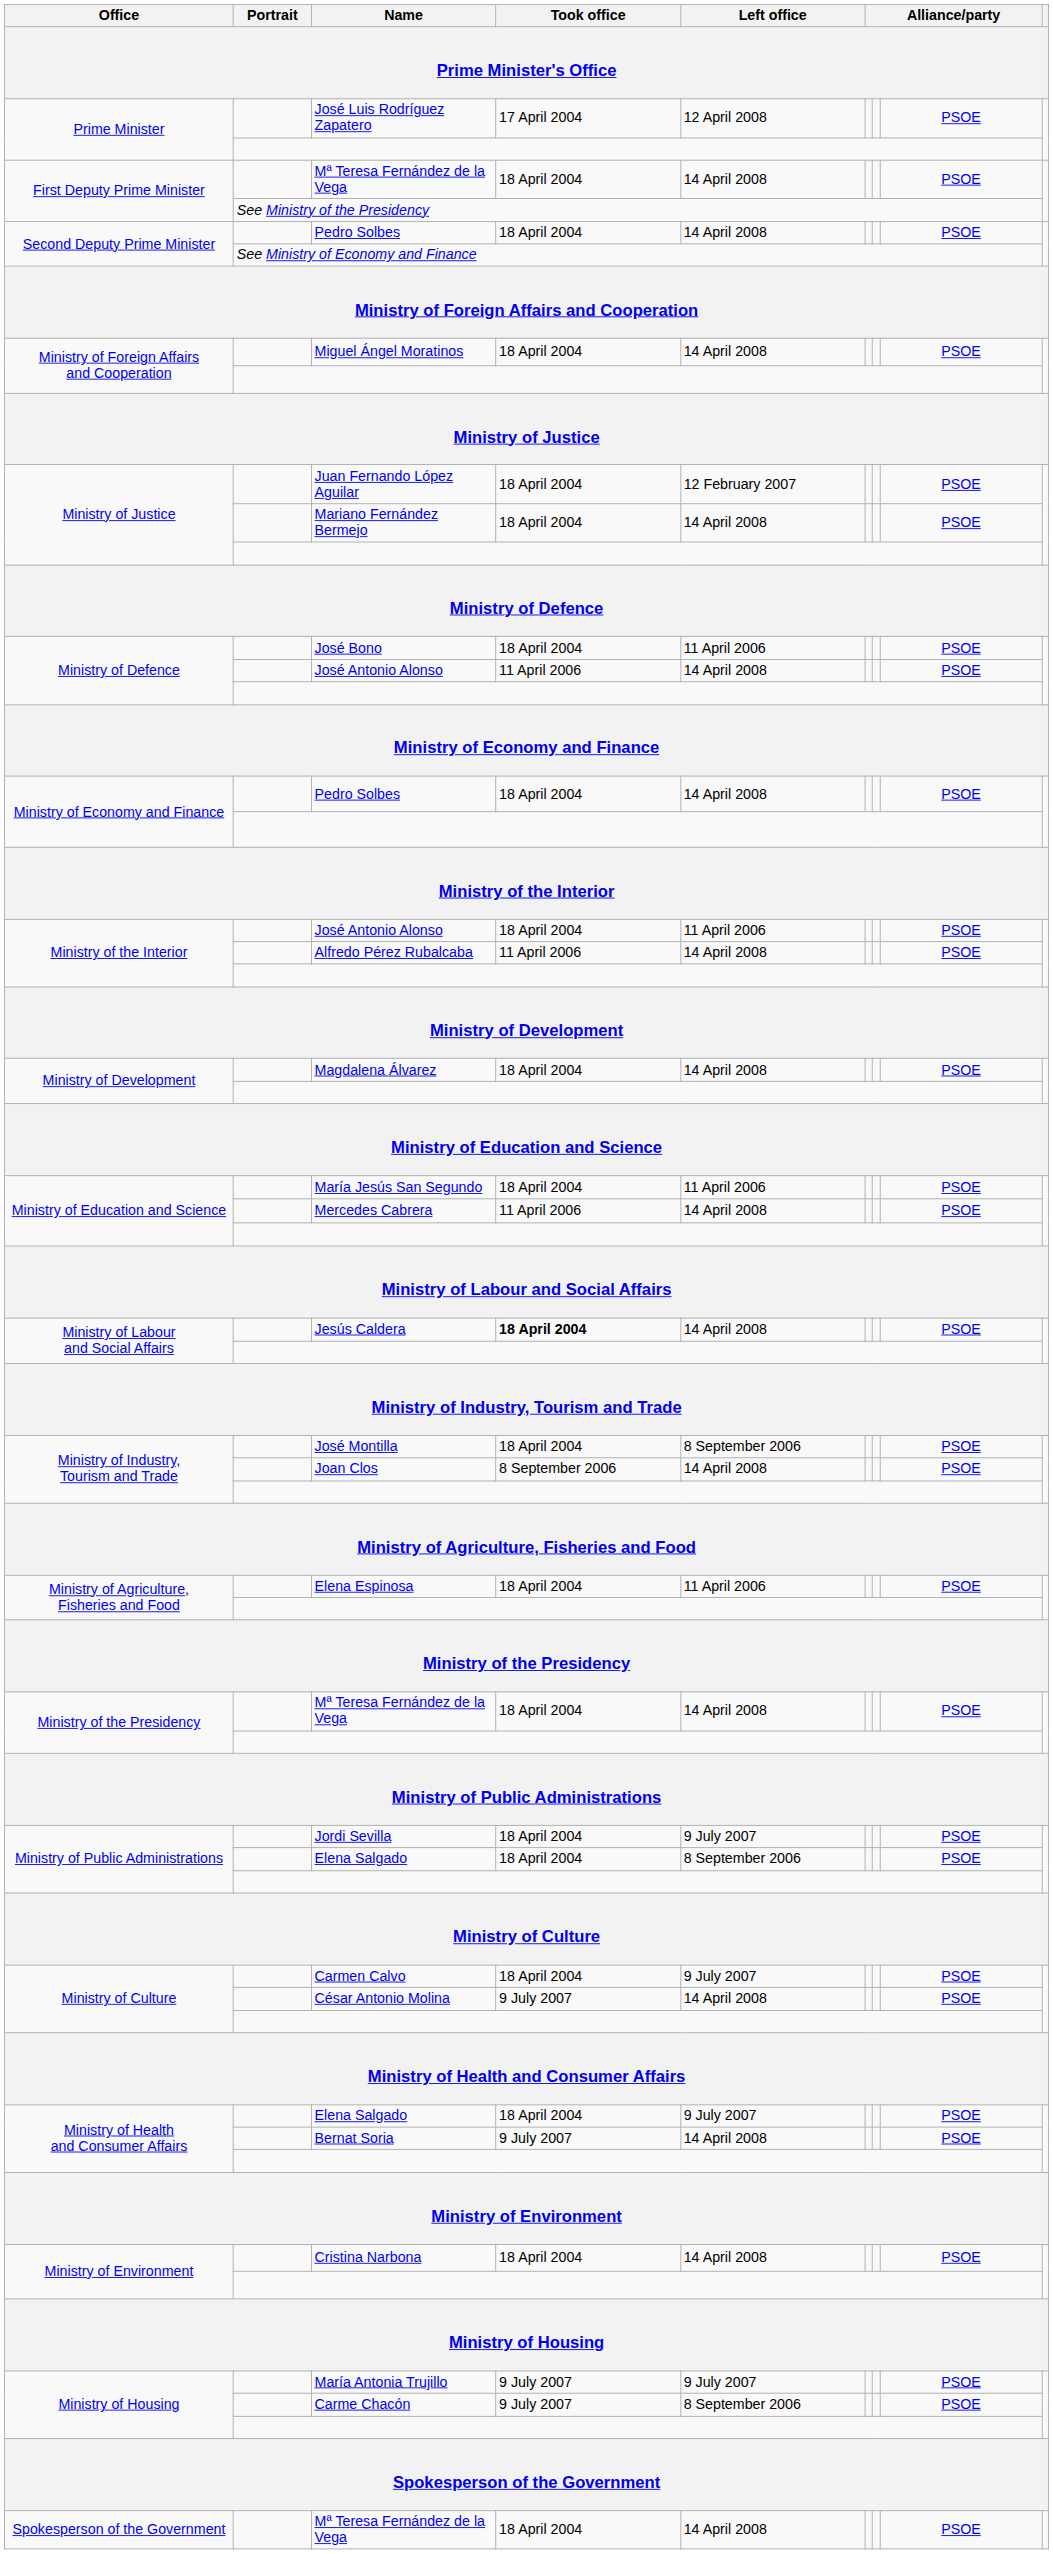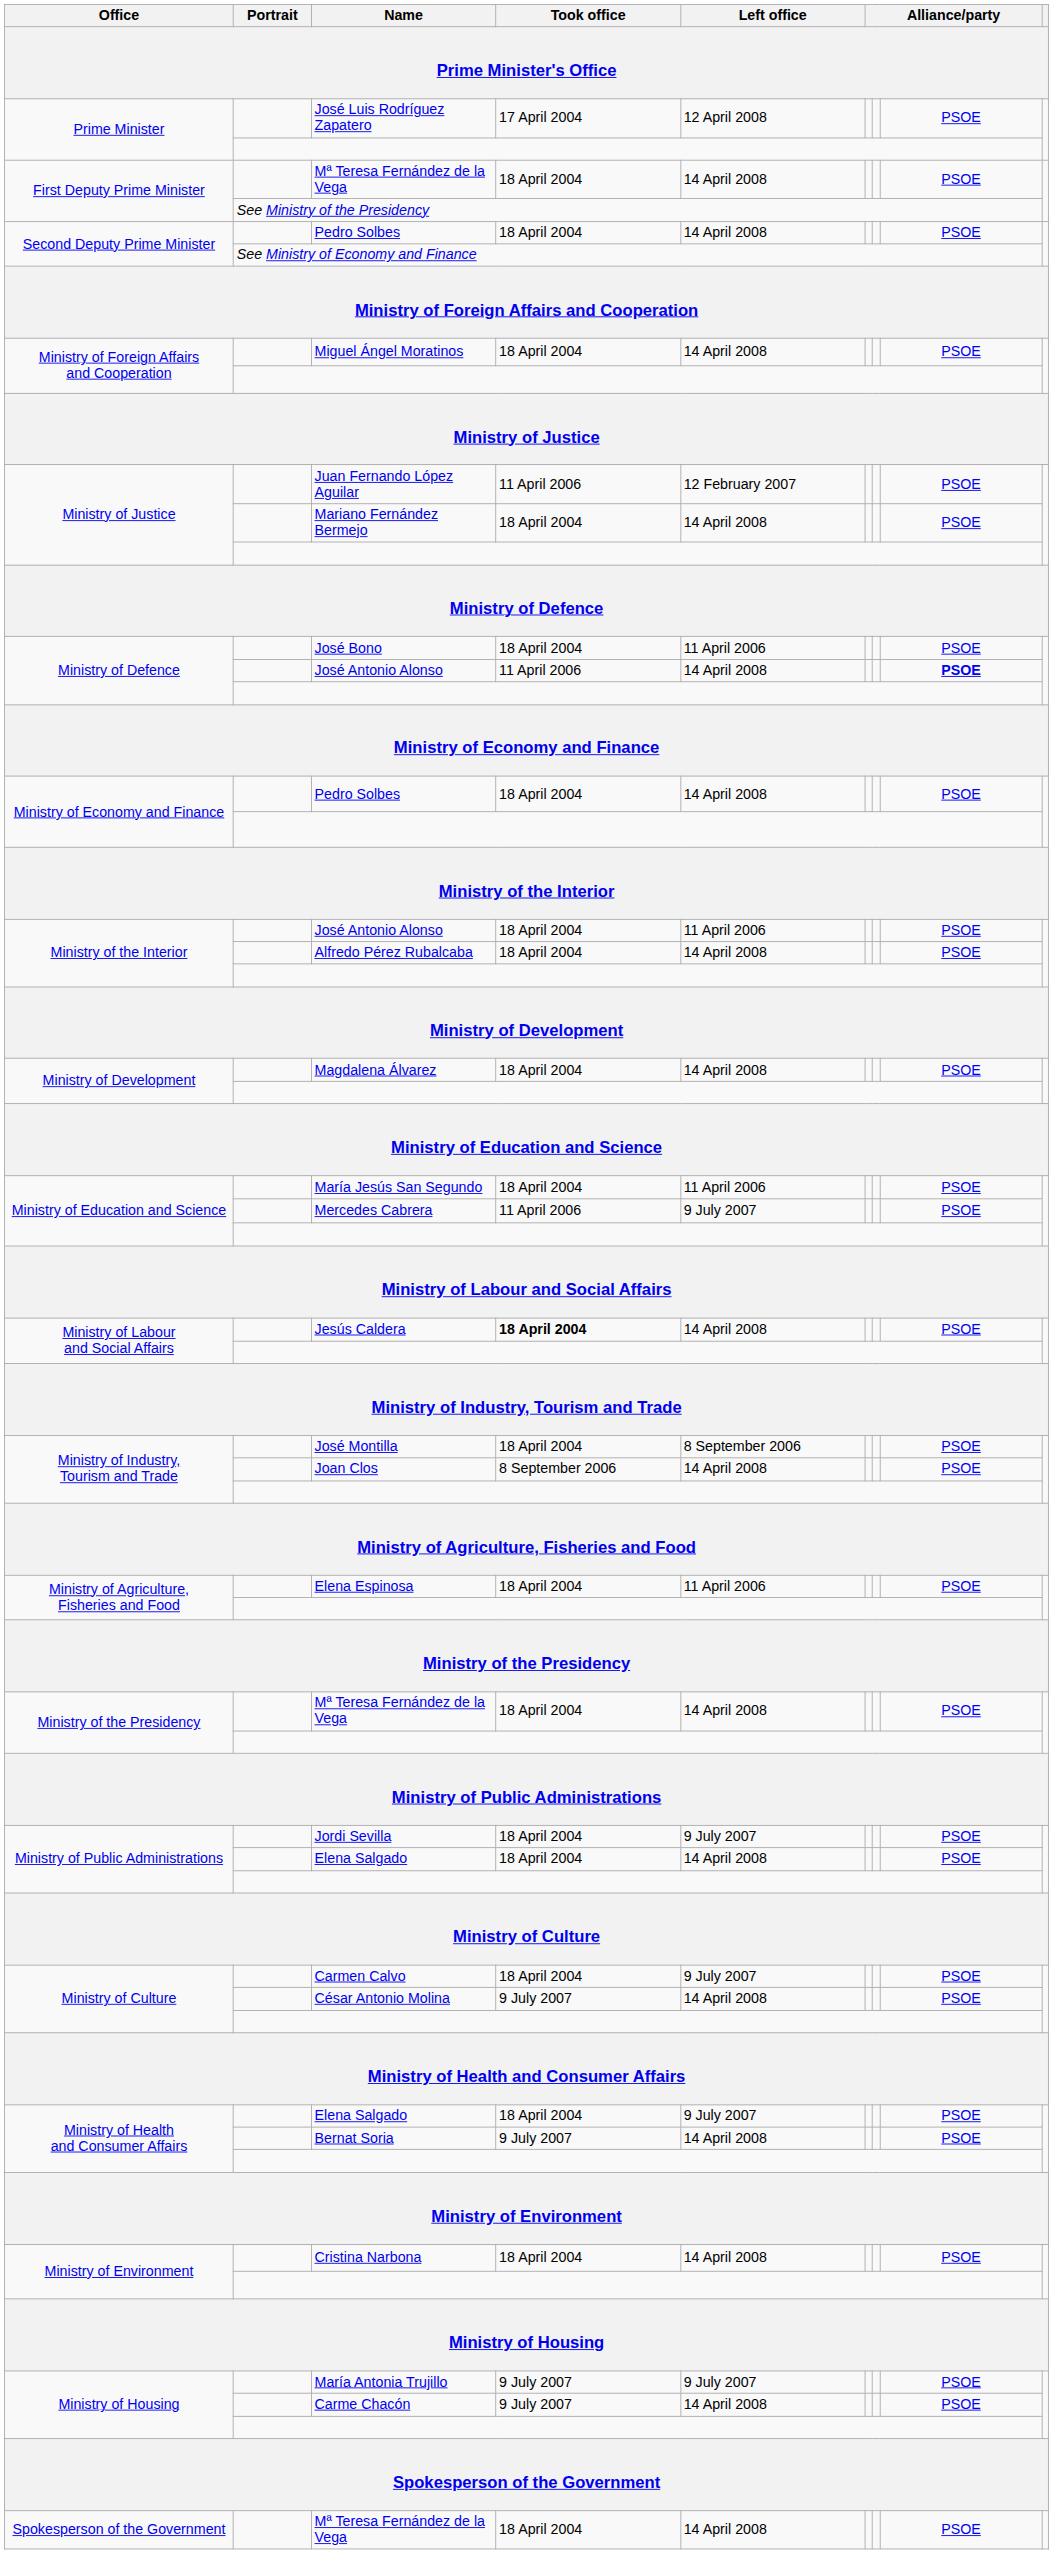Juan Fernando López Aguilar | Took office: 18 April 2004 -> 11 April 2006
Ministry of Defence / José Antonio Alonso | column 8: normal -> bold
Alfredo Pérez Rubalcaba | Took office: 11 April 2006 -> 18 April 2004
Mercedes Cabrera | Left office: 14 April 2008 -> 9 July 2007
Ministry of Public Administrations / Elena Salgado | Left office: 8 September 2006 -> 14 April 2008
Carme Chacón | Left office: 8 September 2006 -> 14 April 2008
